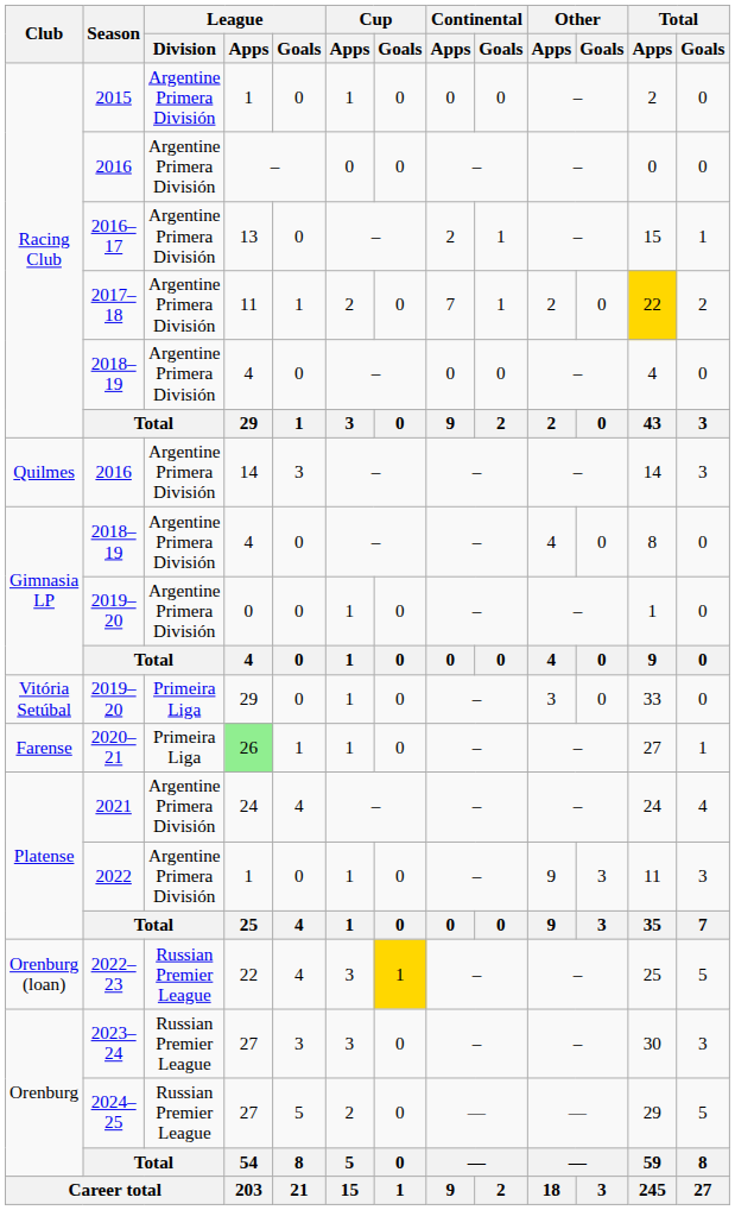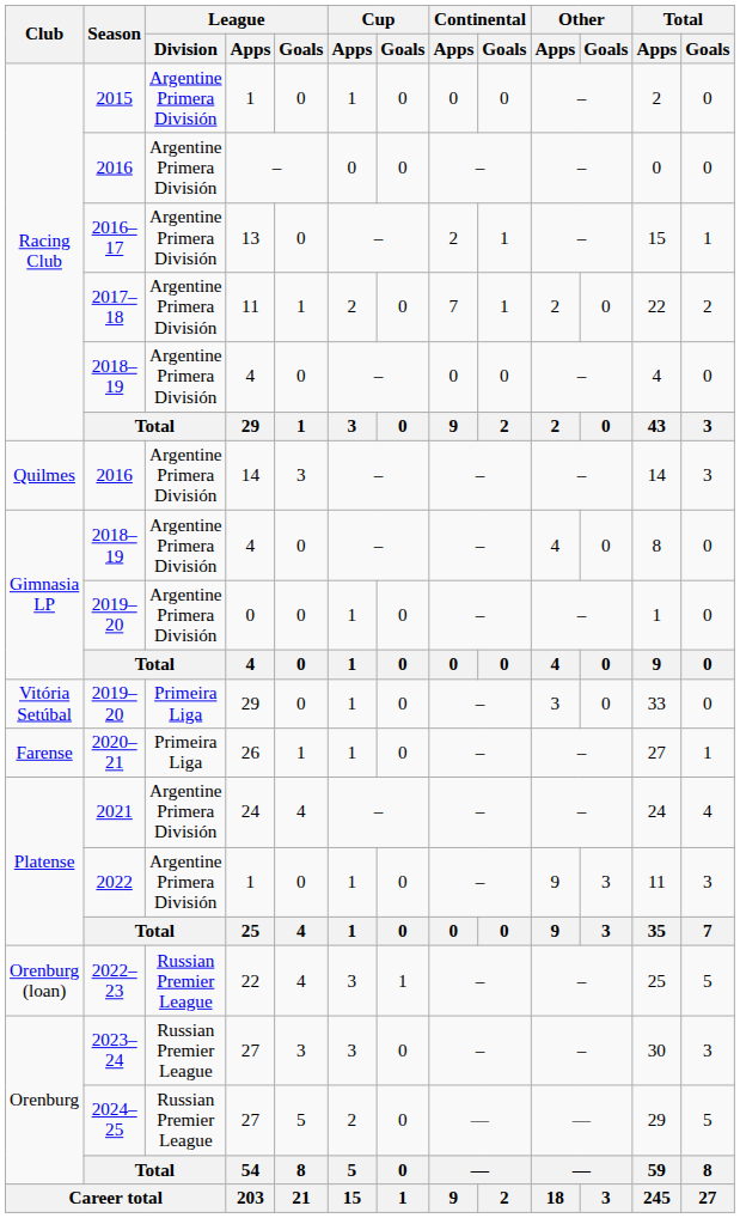2017–18 | Total / Apps: gold background -> no background
2020–21 | League / Apps: lightgreen background -> no background
2022–23 | Cup / Goals: gold background -> no background
